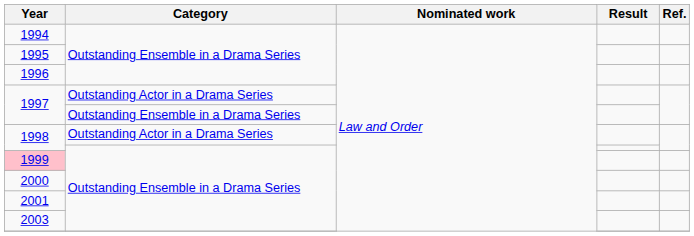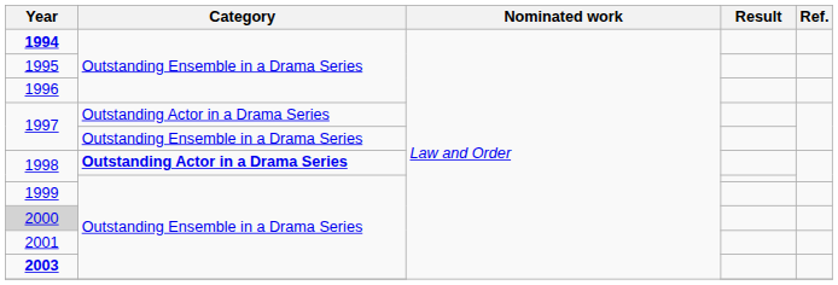1994 | Year: normal -> bold
1998 / Outstanding Actor in a Drama Series | Category: normal -> bold
1999 | Year: pink background -> no background
2000 | Year: no background -> lightgrey background
2003 | Year: normal -> bold
